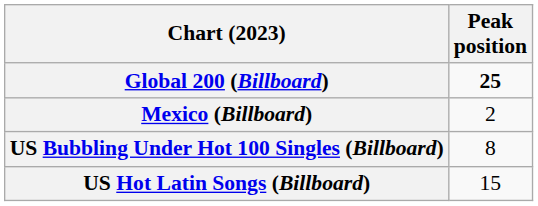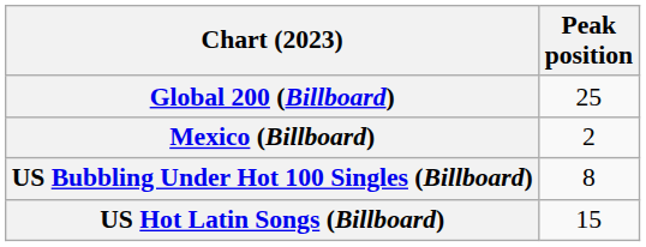Global 200 (Billboard) | Peak position: bold -> normal
